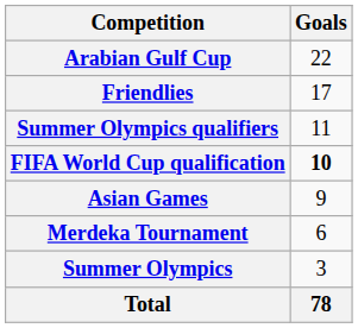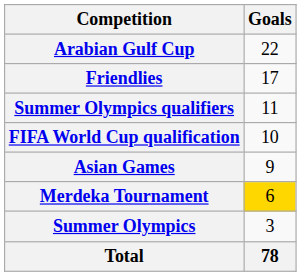FIFA World Cup qualification | Goals: bold -> normal
Merdeka Tournament | Goals: no background -> gold background
